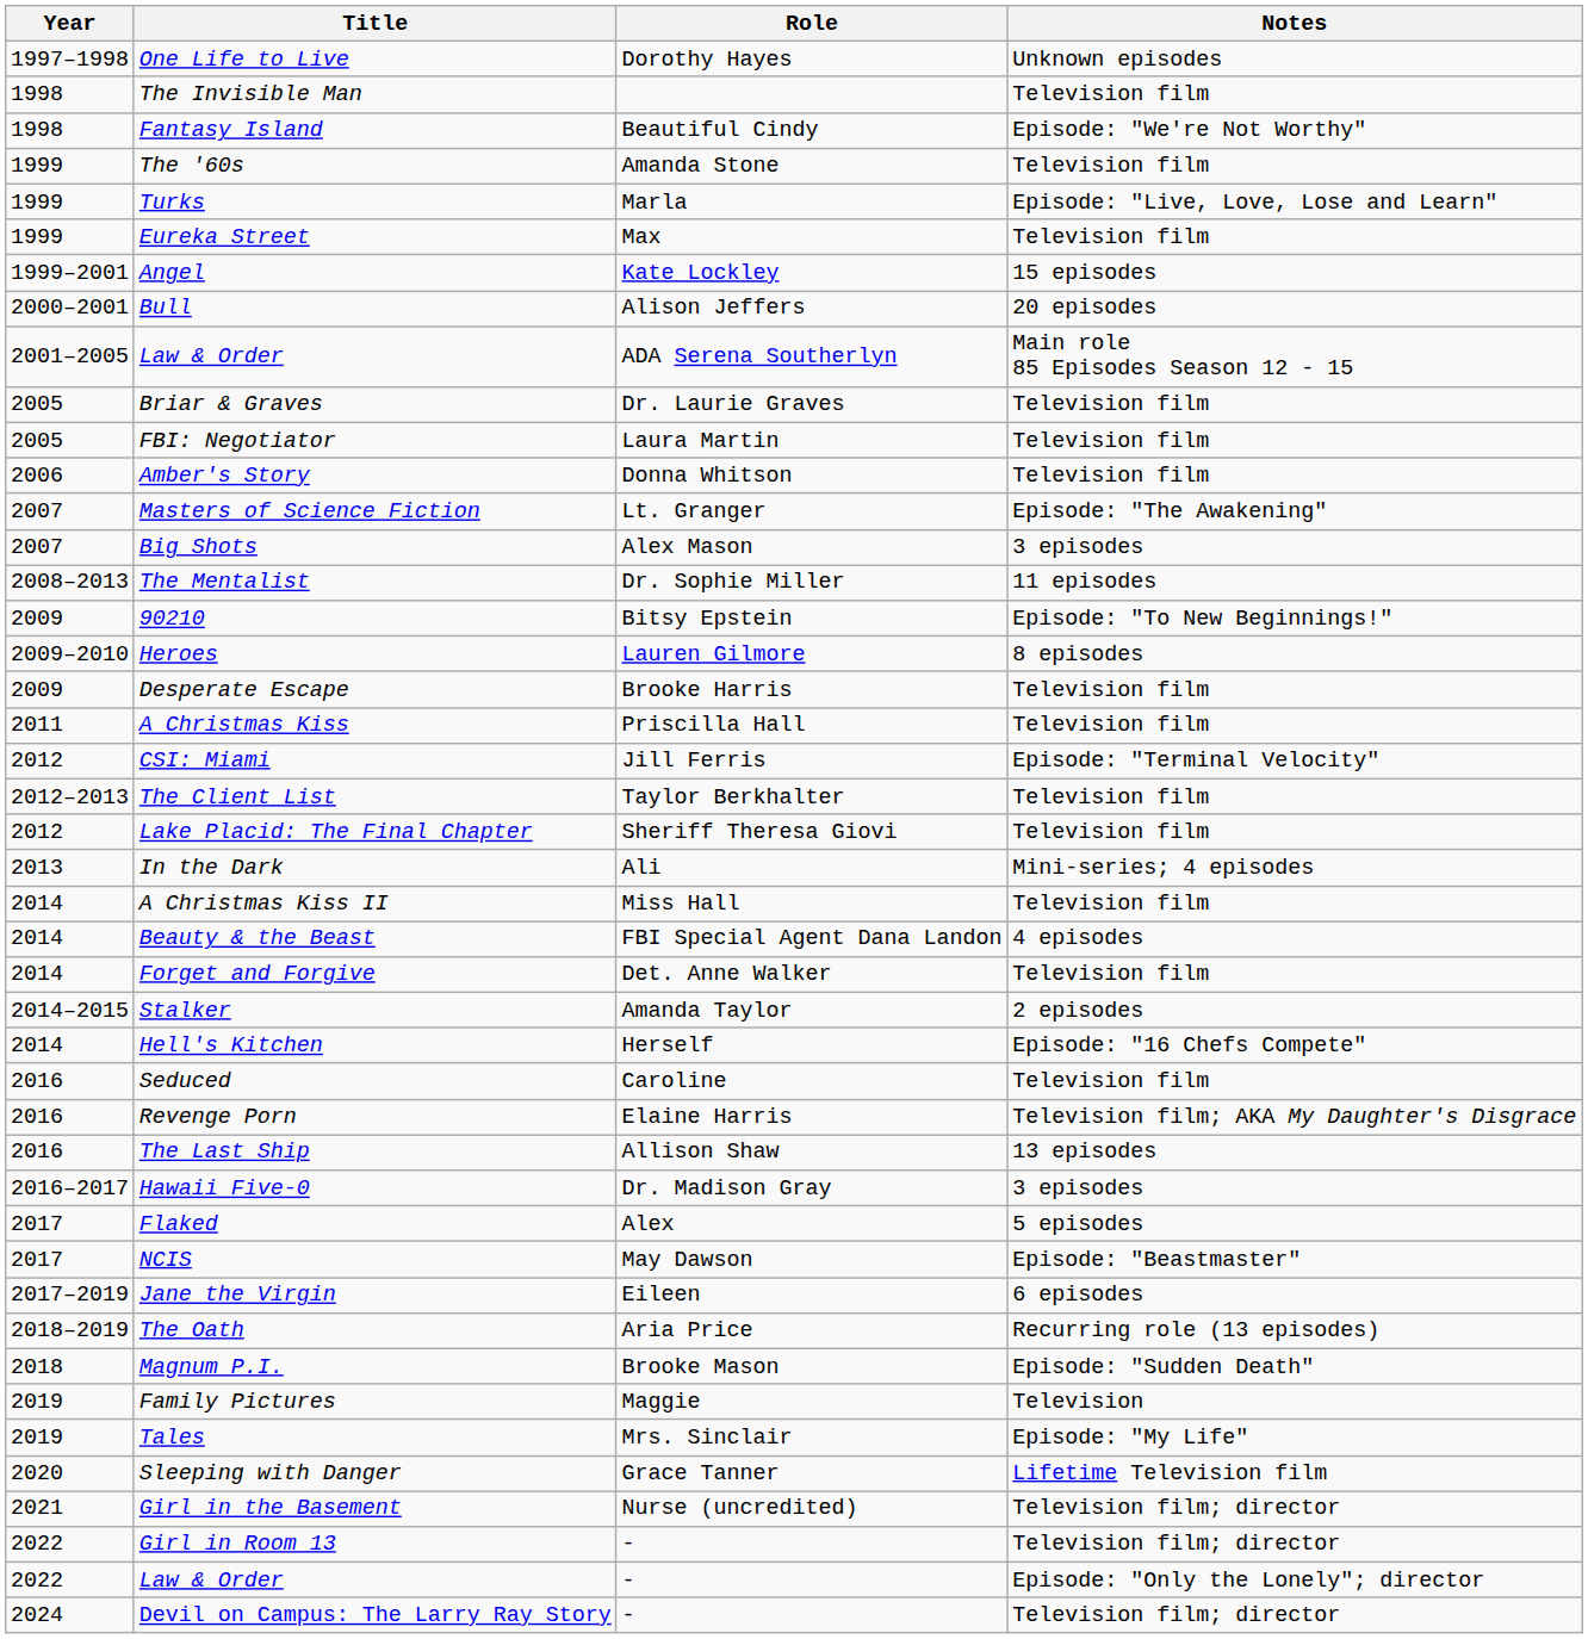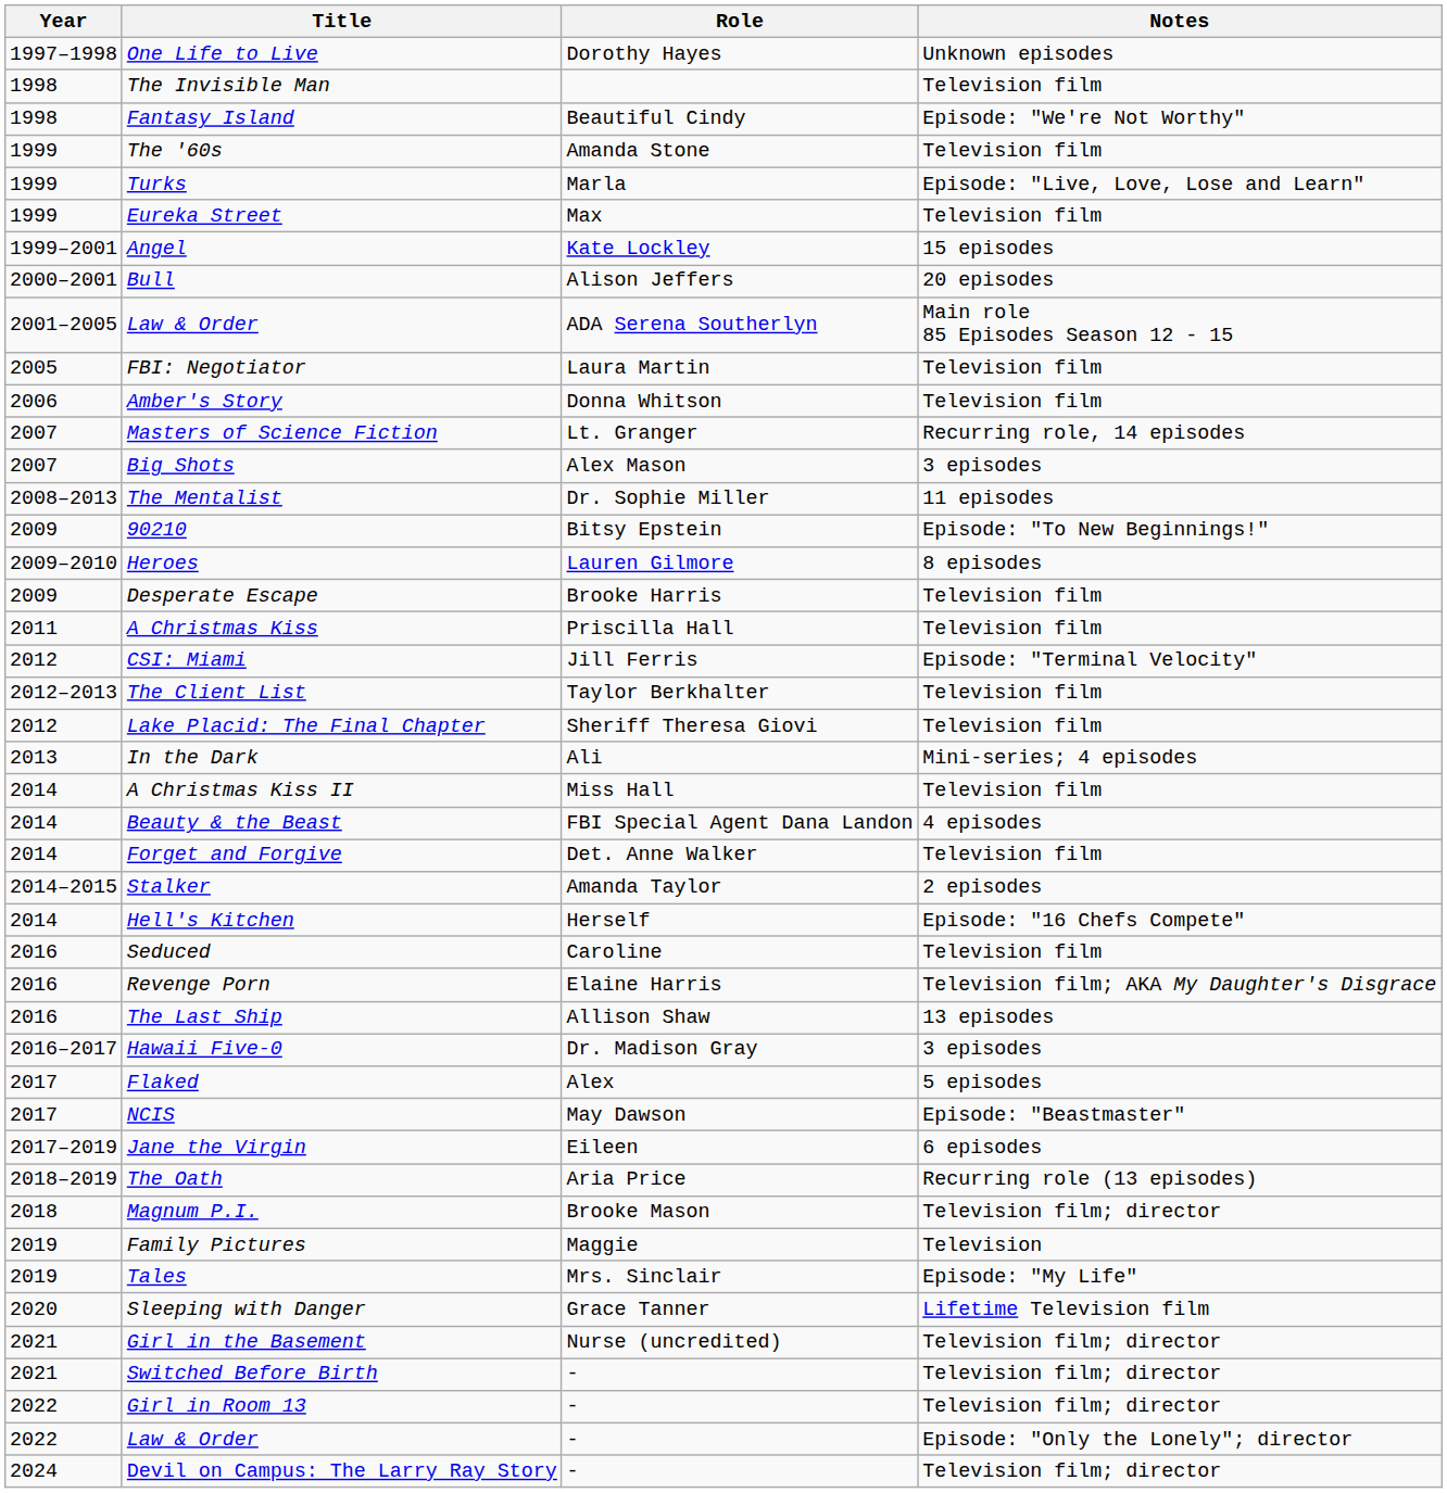- row: 2005 | Briar & Graves | Dr. Laurie Graves | Television film
Masters of Science Fiction | Notes: Episode: "The Awakening" -> Recurring role, 14 episodes
Magnum P.I. | Notes: Episode: "Sudden Death" -> Television film; director
+ row: 2021 | Switched Before Birth | - | Television film; director
